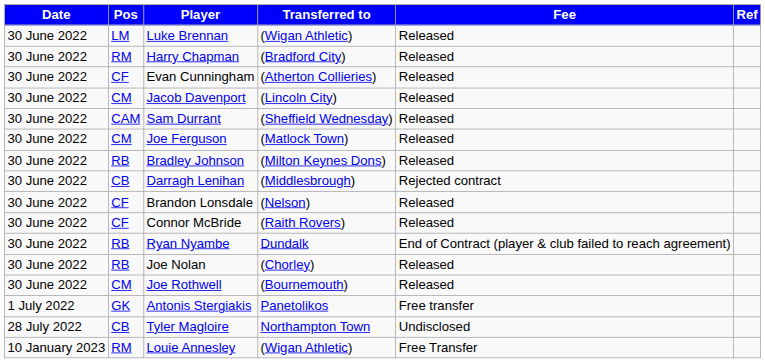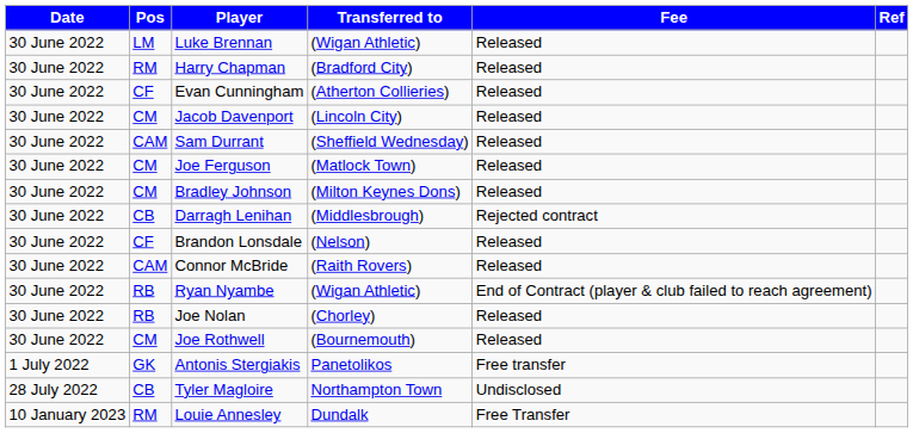Bradley Johnson | Pos: RB -> CM
Connor McBride | Pos: CF -> CAM
Ryan Nyambe | Transferred to: Dundalk -> (Wigan Athletic)
Louie Annesley | Transferred to: (Wigan Athletic) -> Dundalk
